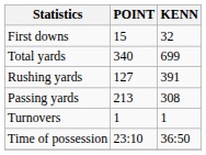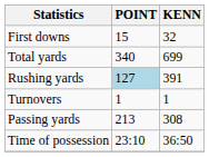Rushing yards | POINT: no background -> lightblue background
rows swapped: Passing yards <-> Turnovers
